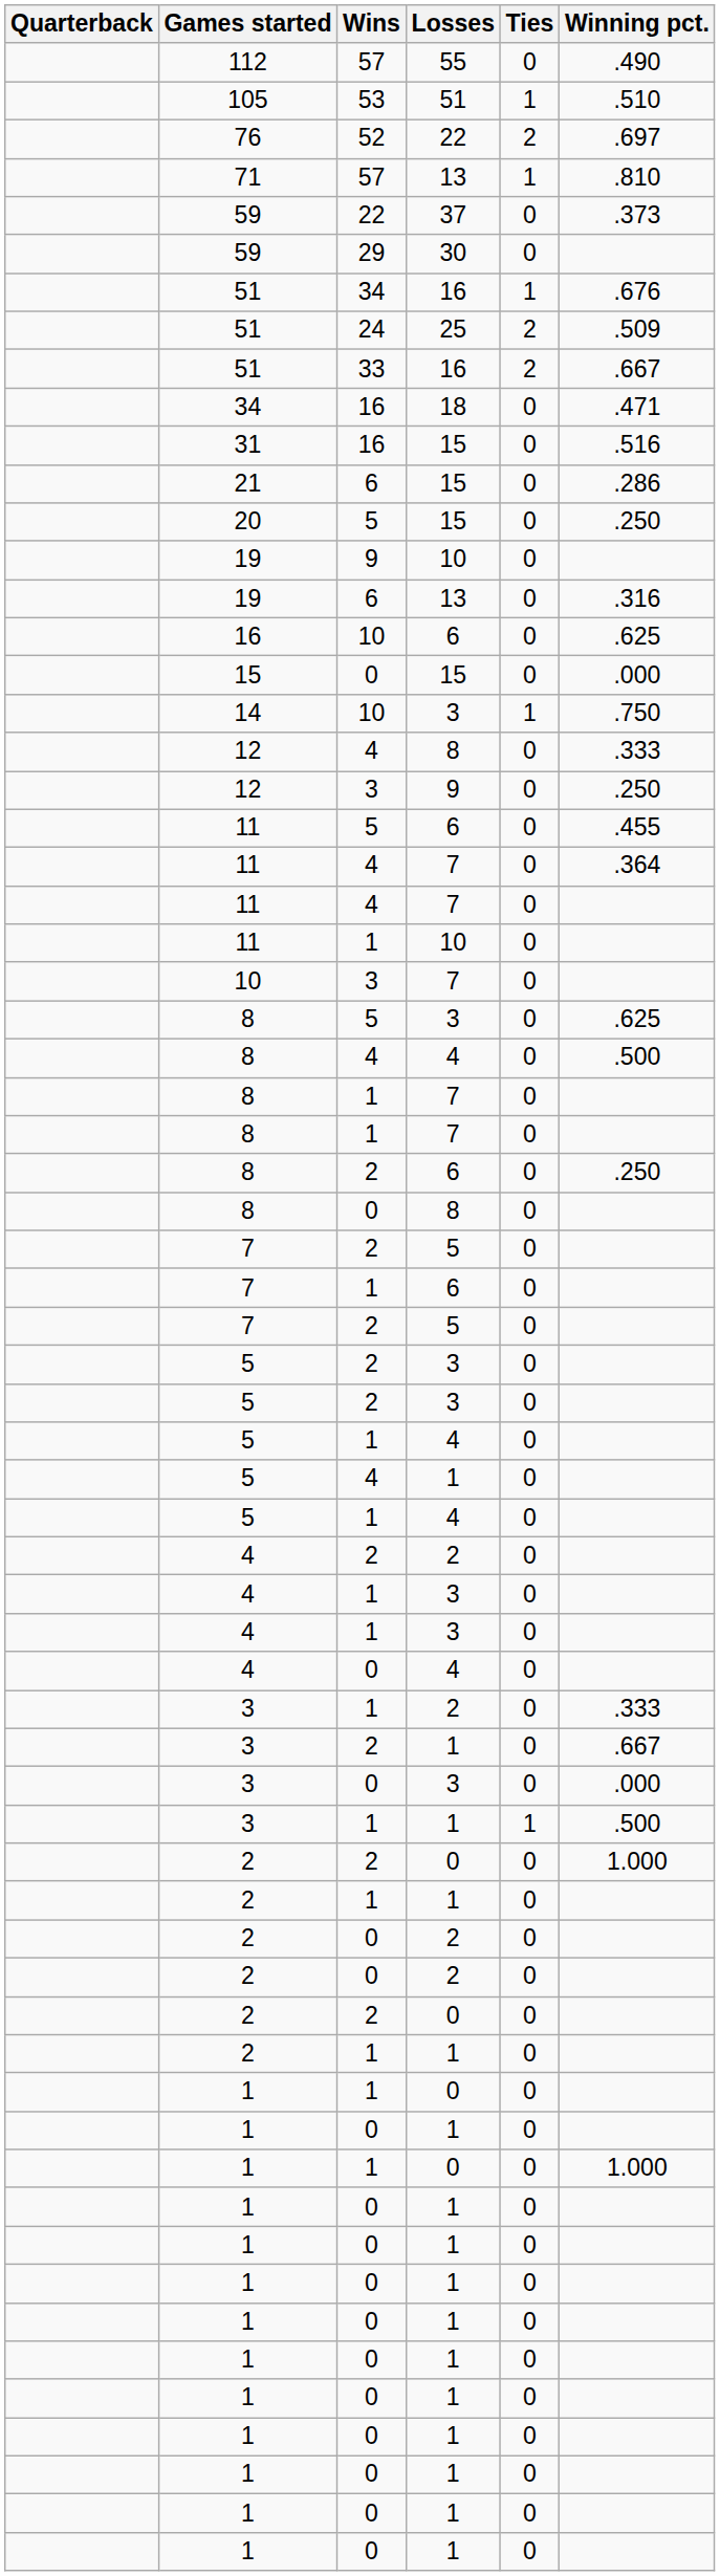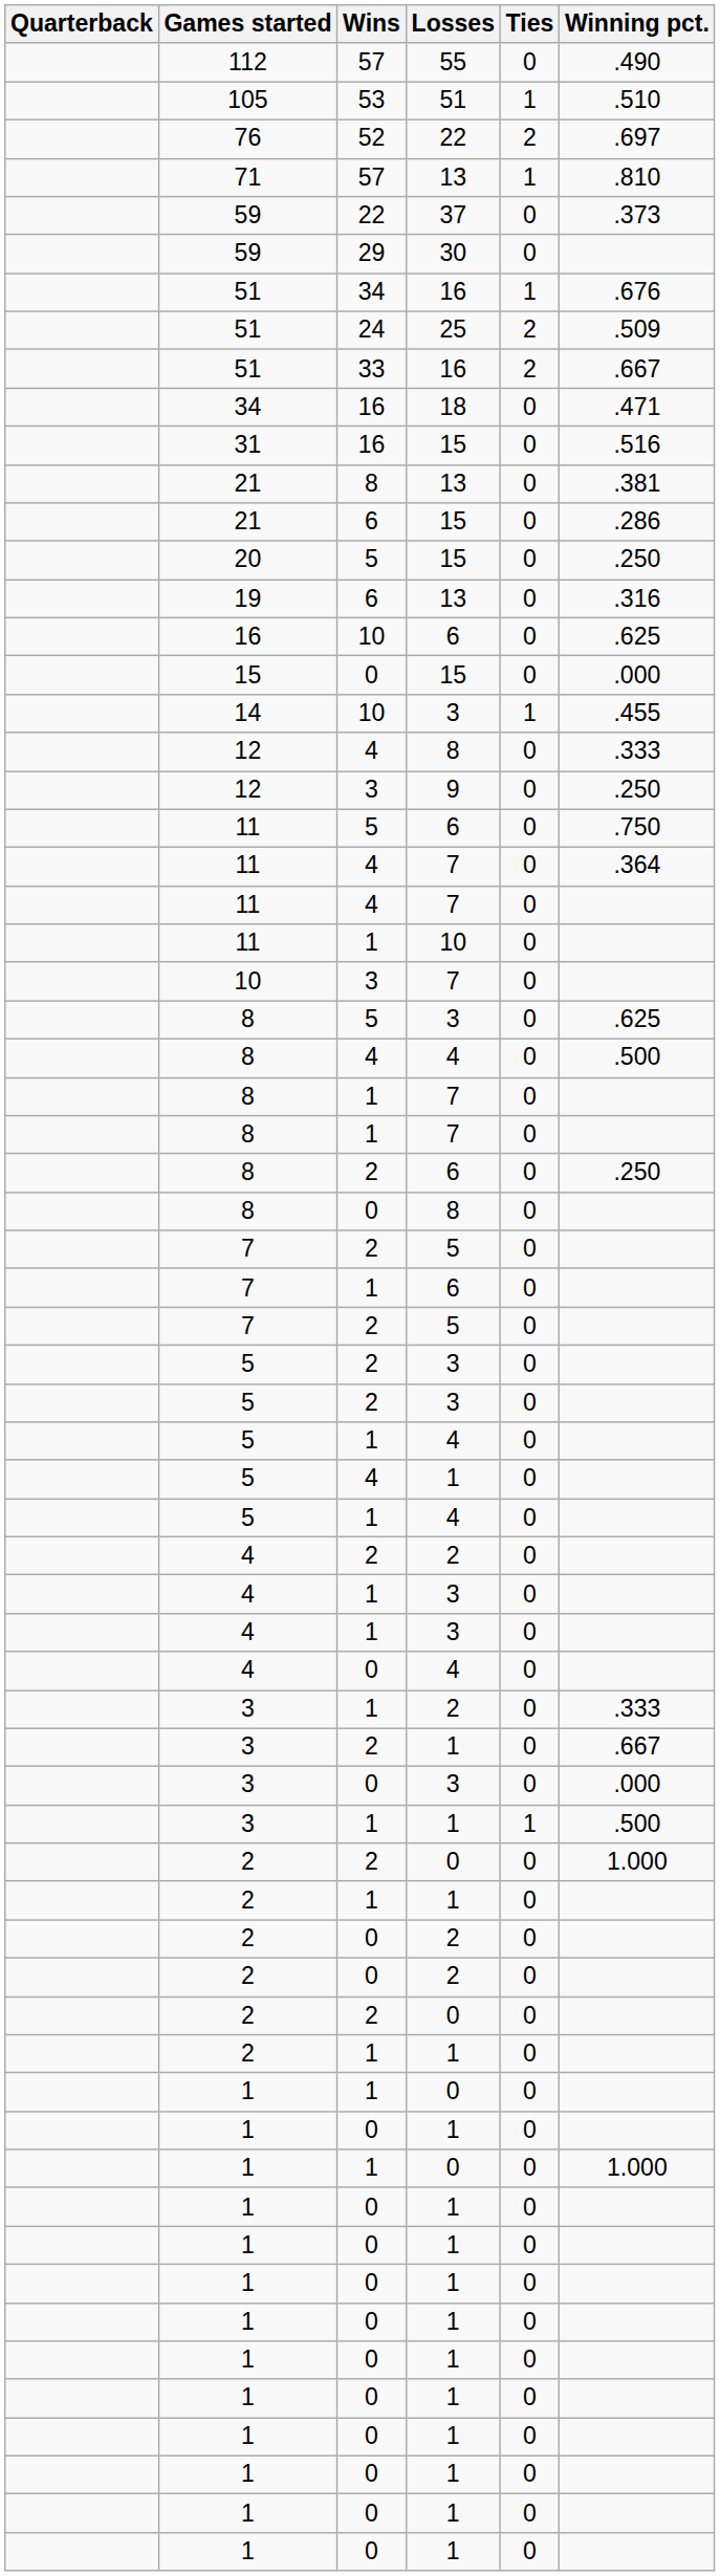+ row: 21 | 8 | 13 | 0 | .381
- row: 19 | 9 | 10 | 0
14 | Winning pct.: .750 -> .455
11 / 5 | Winning pct.: .455 -> .750
